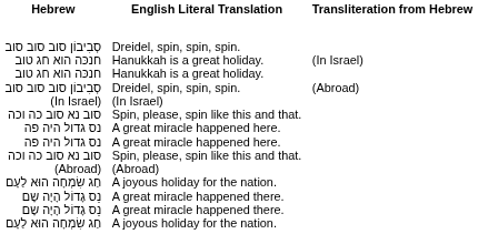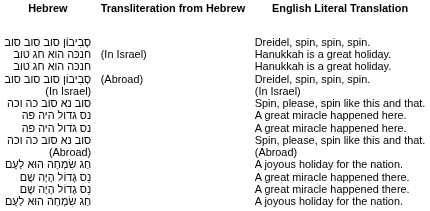columns swapped: Transliteration from Hebrew <-> English Literal Translation
